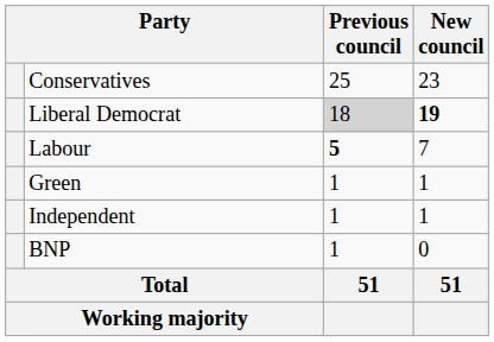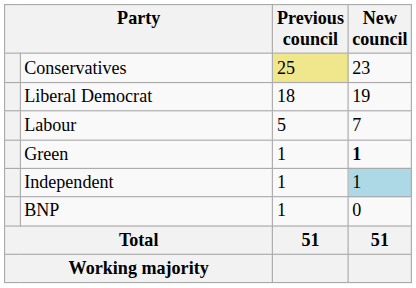Conservatives | Previous council: no background -> khaki background
Liberal Democrat | Previous council: lightgrey background -> no background
Liberal Democrat | New council: bold -> normal
Labour | Previous council: bold -> normal
Green | New council: normal -> bold
Independent | New council: no background -> lightblue background
